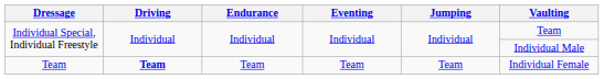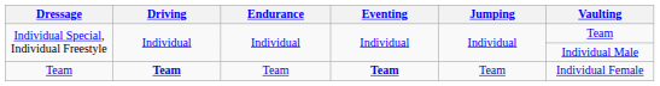row 4 | Eventing: normal -> bold
